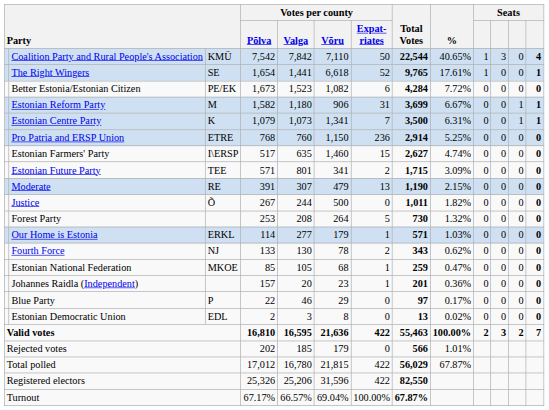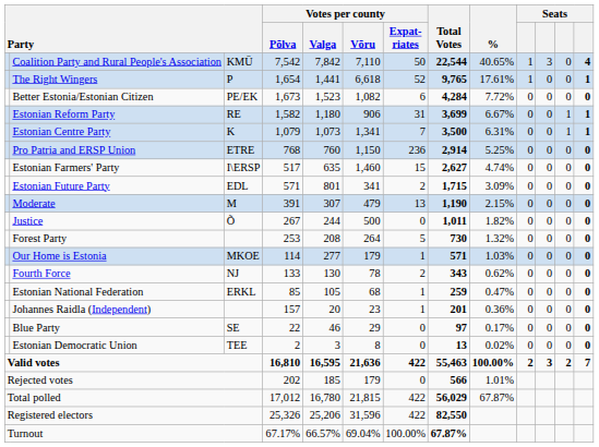The Right Wingers | column 3: SE -> P
Estonian Reform Party | column 3: M -> RE
Estonian Future Party | column 3: TEE -> EDL
Moderate | column 3: RE -> M
Our Home is Estonia | column 3: ERKL -> MKOE
Estonian National Federation | column 3: MKOE -> ERKL
Blue Party | column 3: P -> SE
Estonian Democratic Union | column 3: EDL -> TEE
